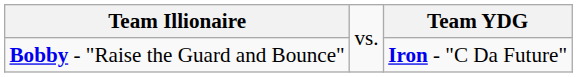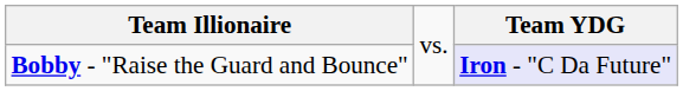Bobby - "Raise the Guard and Bounce" | column 3: no background -> lavender background
